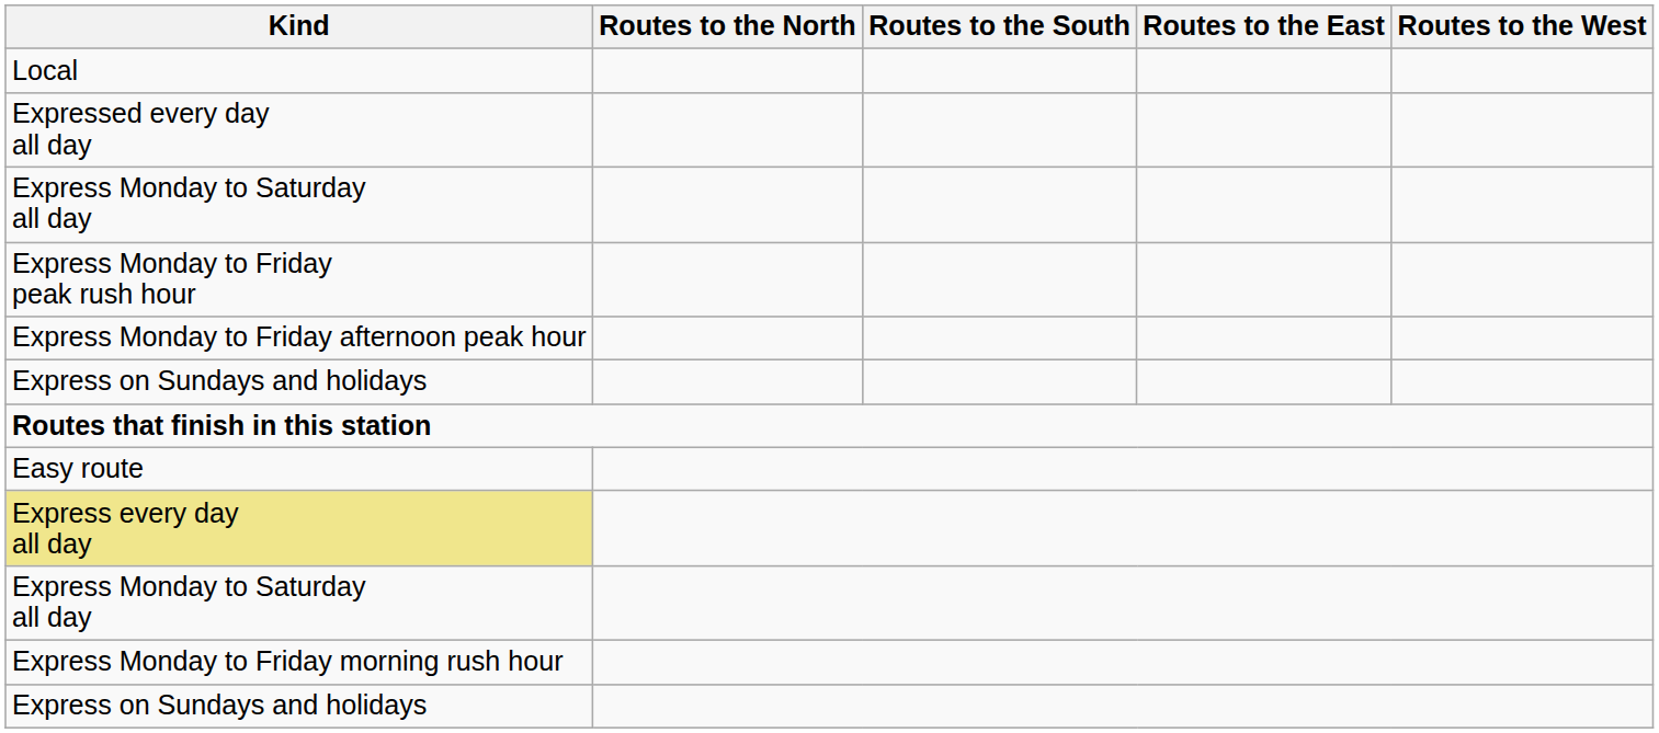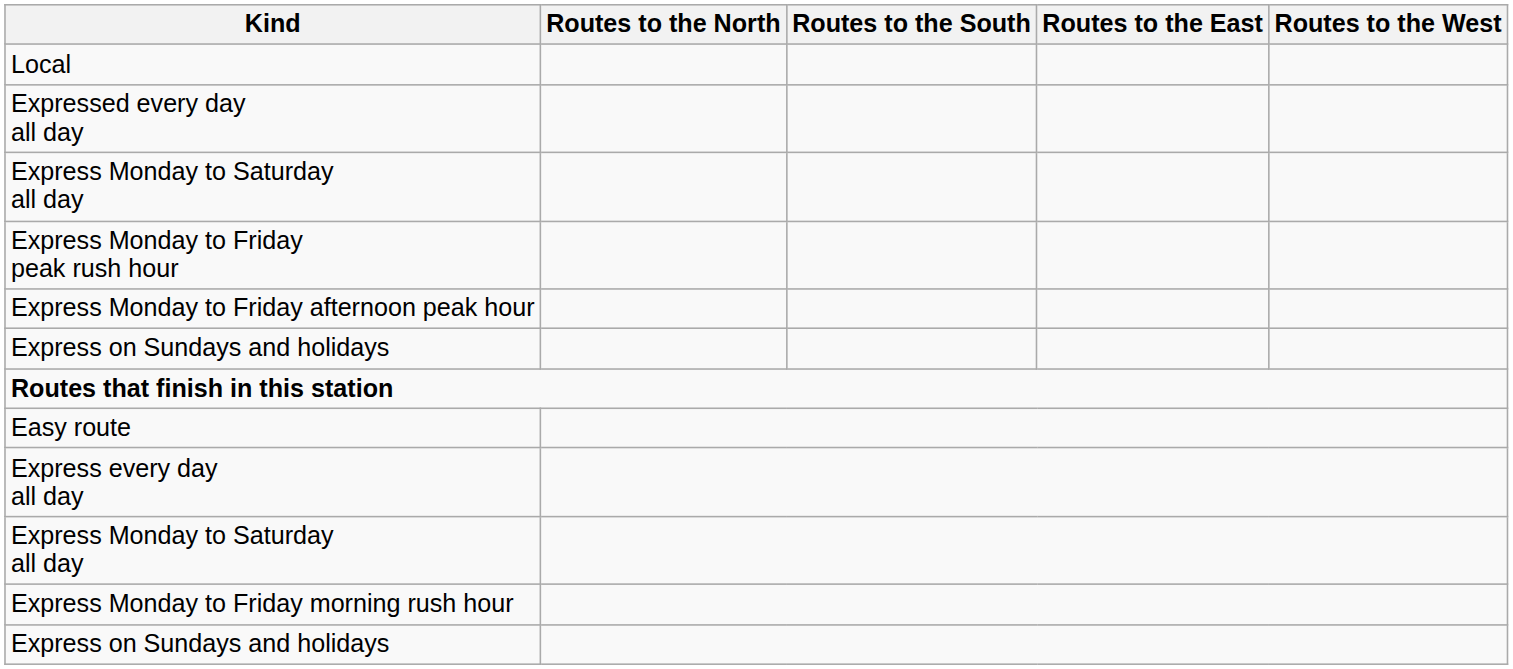Express every day all day | Kind: khaki background -> no background
